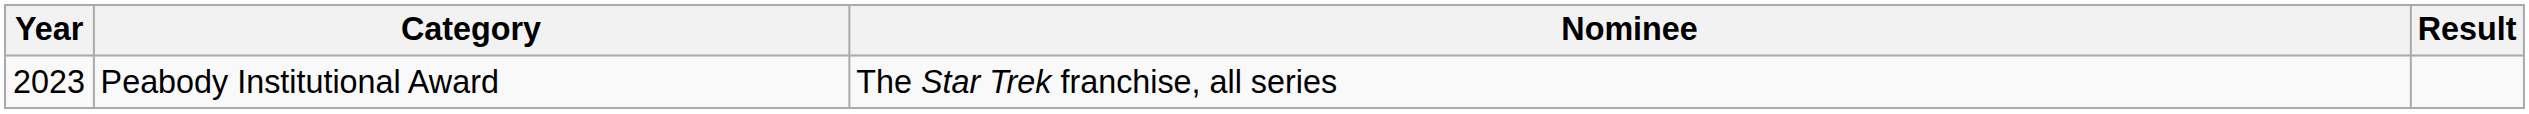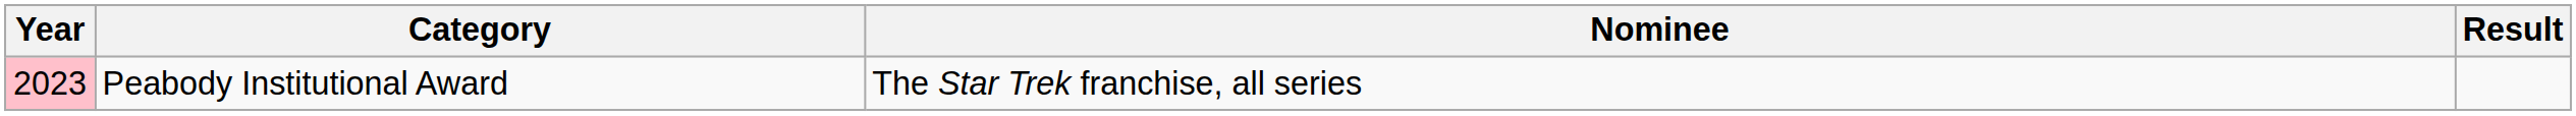row 2 | Year: no background -> pink background
